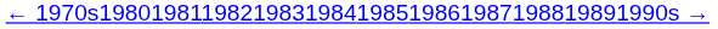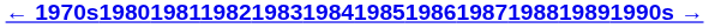row 1 | column 1: normal -> bold
